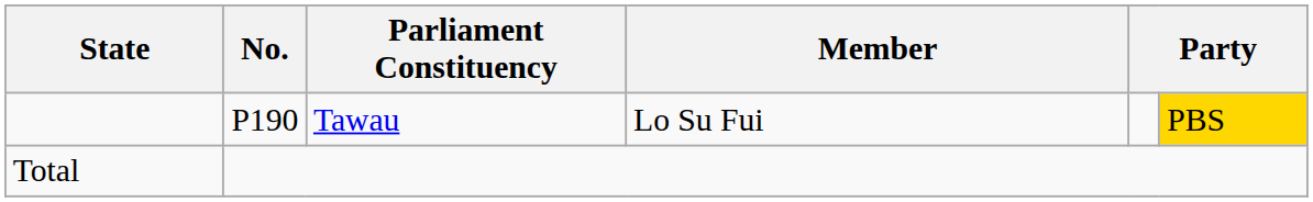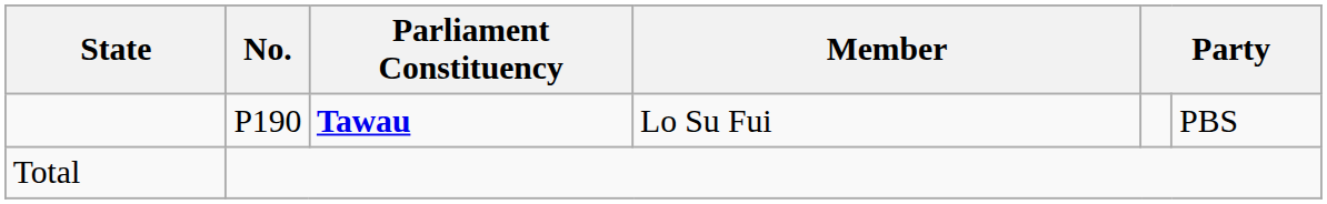row 2 | Parliament Constituency: normal -> bold
row 2 | column 6: gold background -> no background
